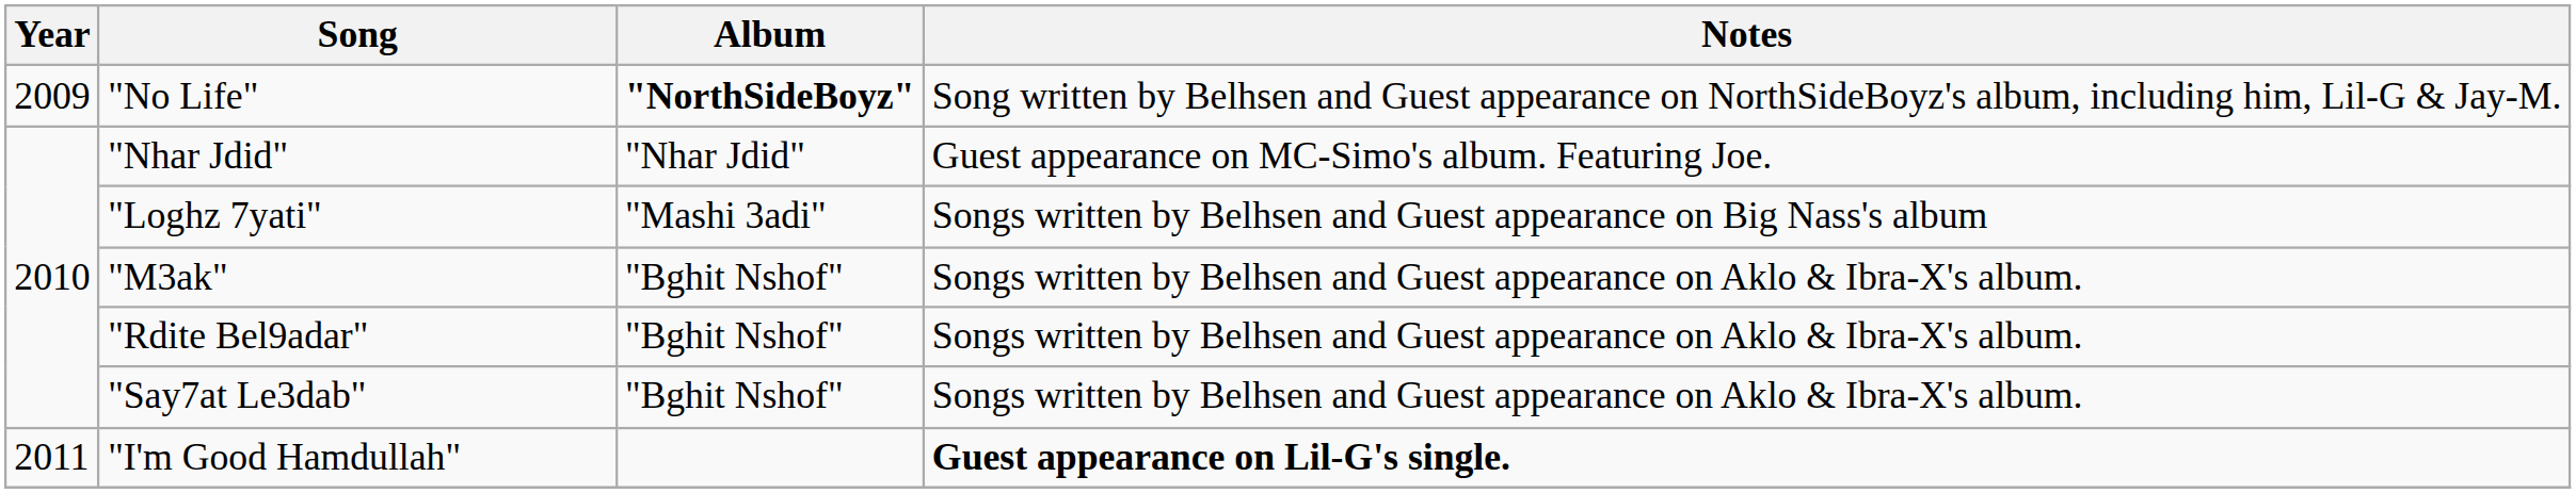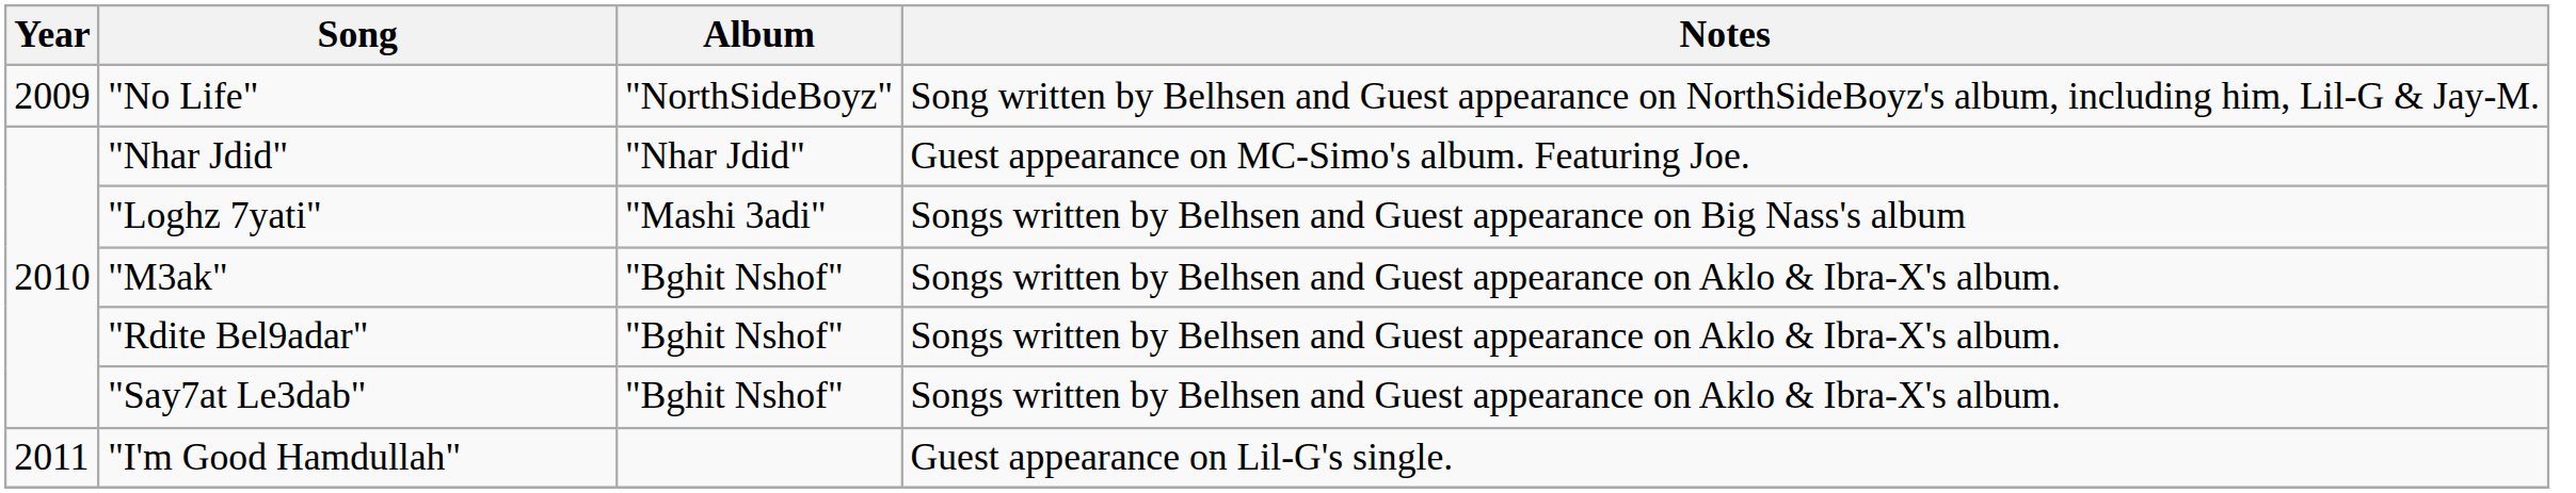"No Life" | Album: bold -> normal
"I'm Good Hamdullah" | Notes: bold -> normal
